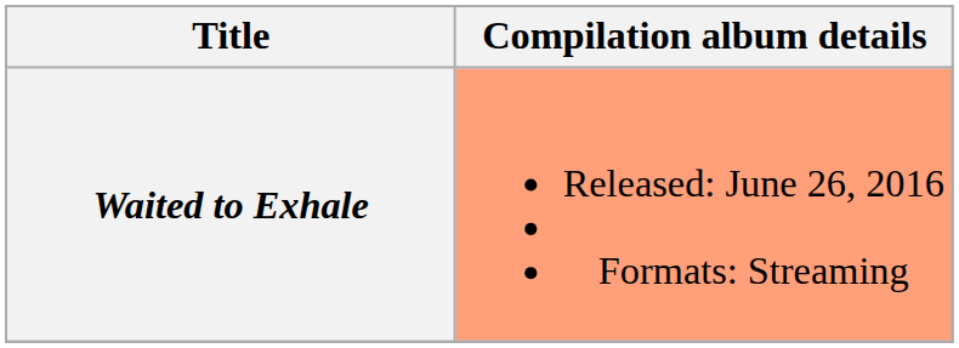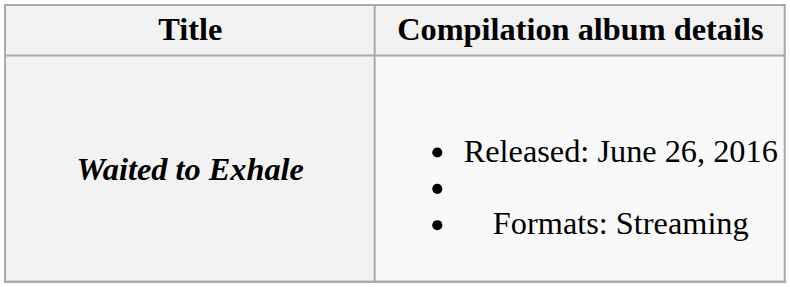Waited to Exhale | Compilation album details: lightsalmon background -> no background
